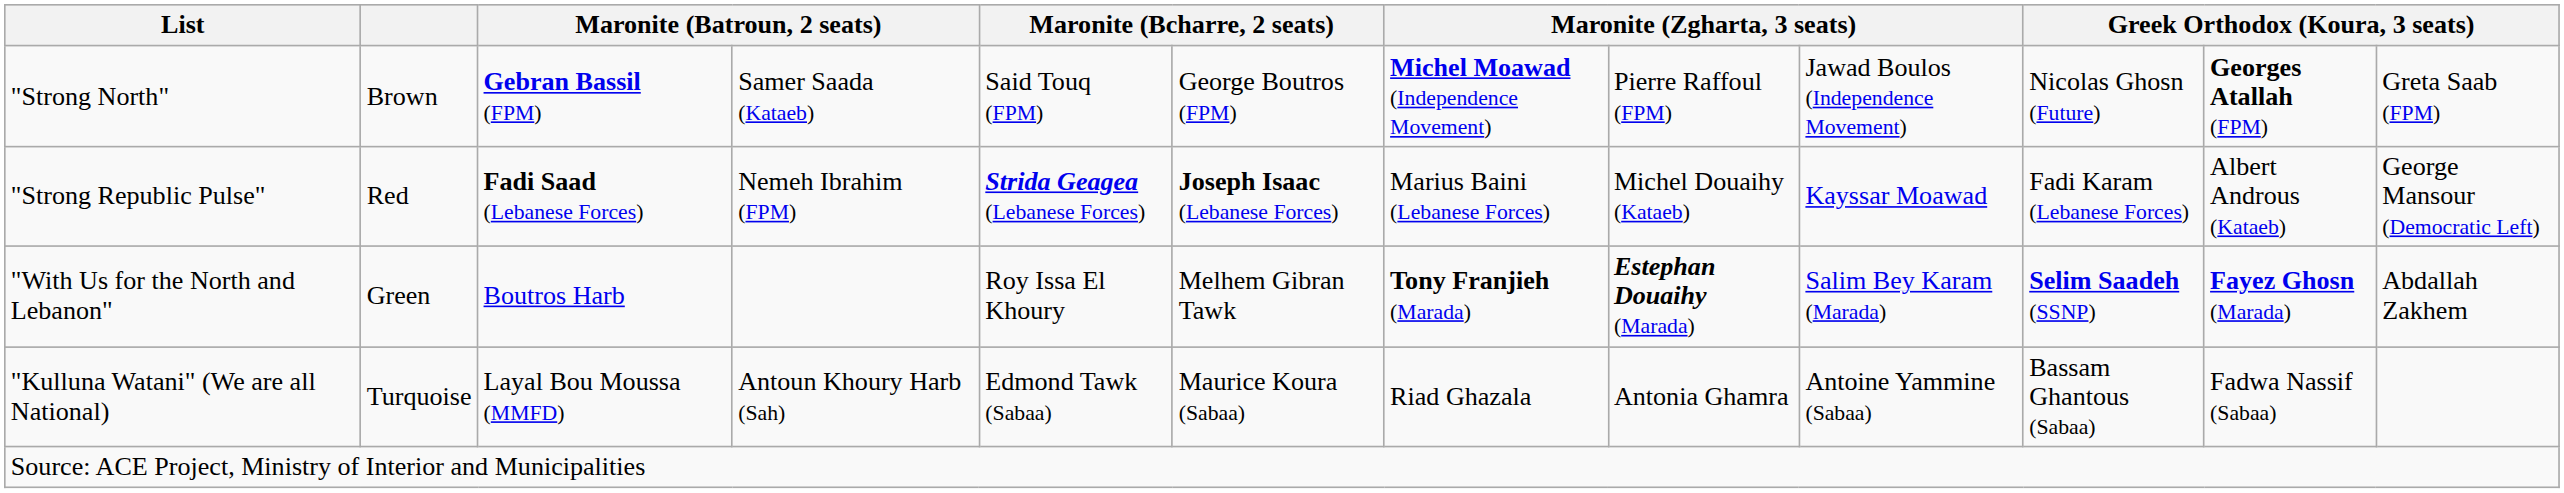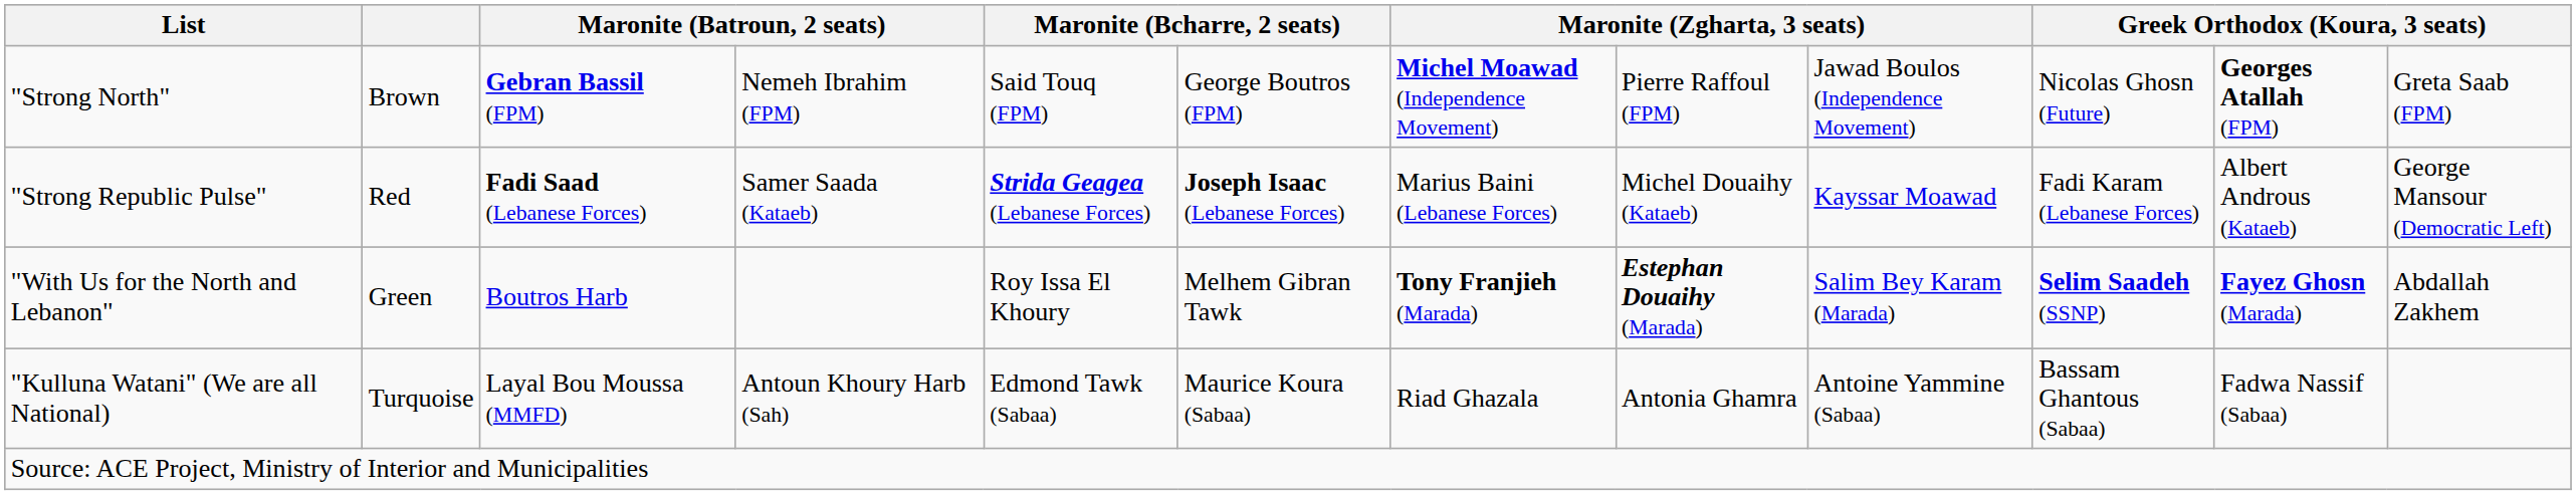"Strong North" | column 4: Samer Saada (Kataeb) -> Nemeh Ibrahim (FPM)
"Strong Republic Pulse" | column 4: Nemeh Ibrahim (FPM) -> Samer Saada (Kataeb)
